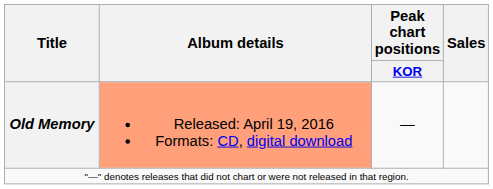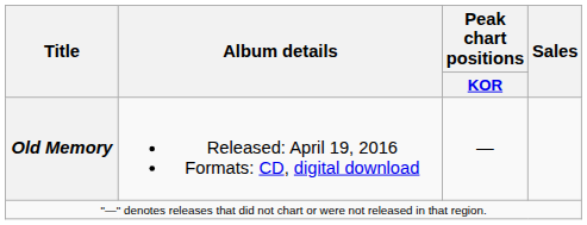Old Memory | Album details: lightsalmon background -> no background
